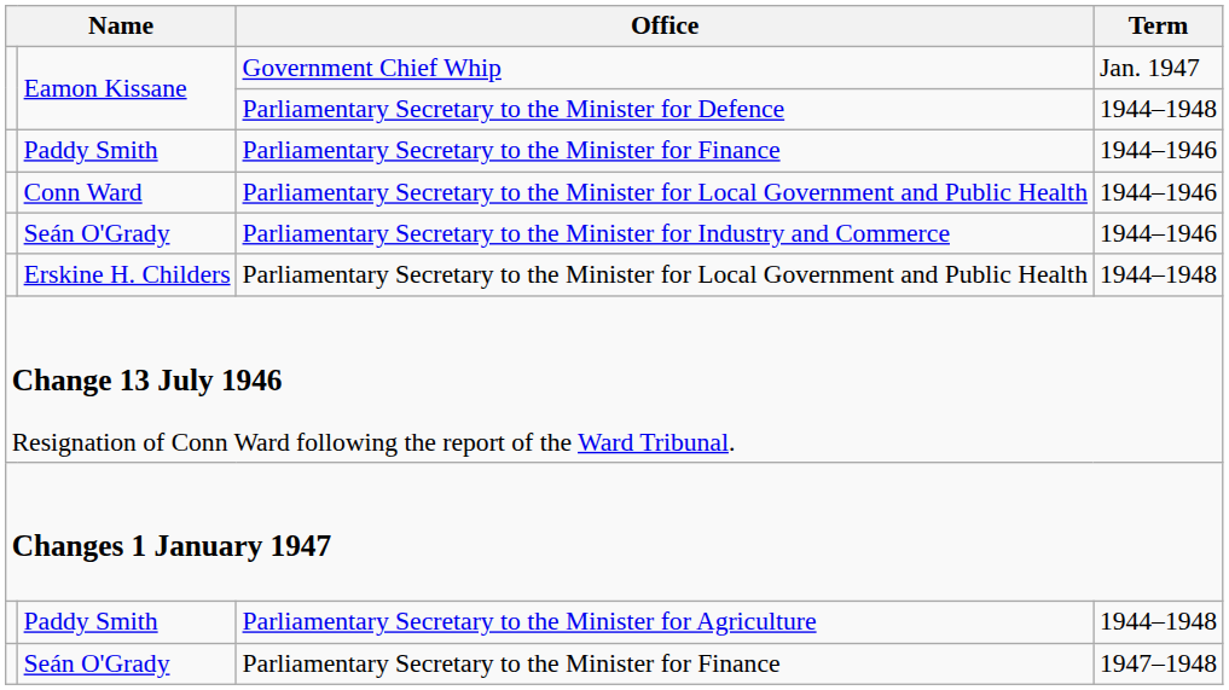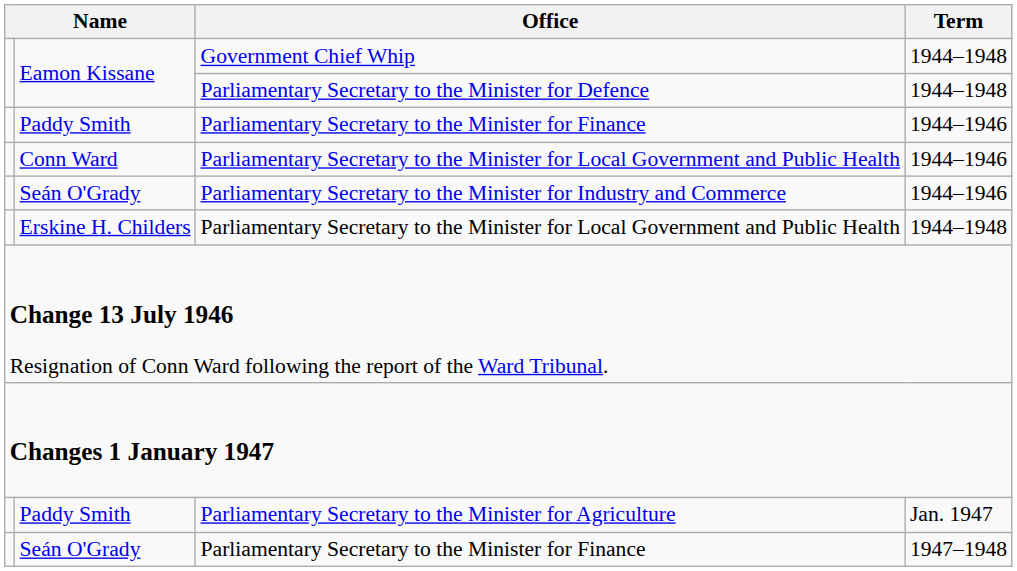Government Chief Whip | Term: Jan. 1947 -> 1944–1948
Parliamentary Secretary to the Minister for Agriculture | Term: 1944–1948 -> Jan. 1947
